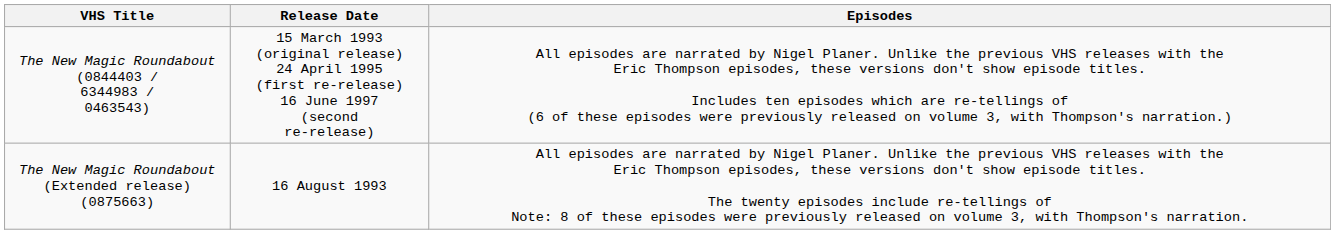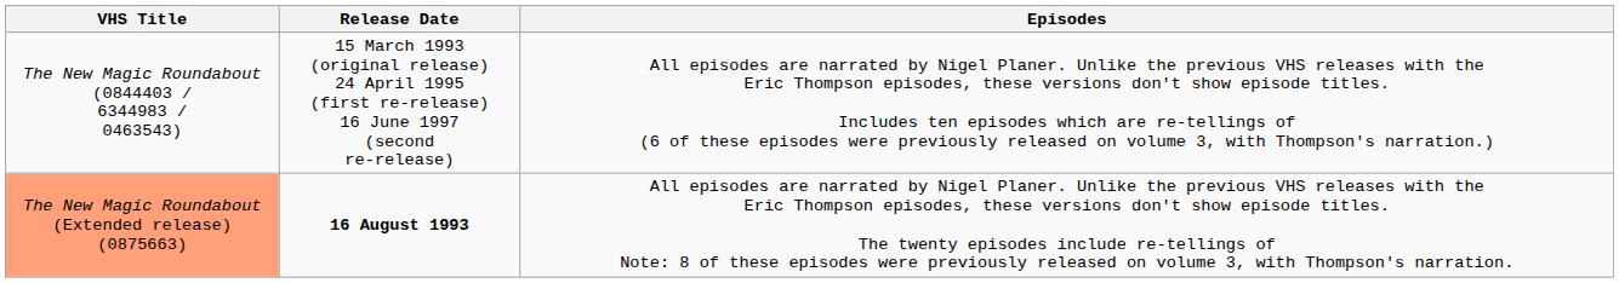row 3 | VHS Title: no background -> lightsalmon background
row 3 | Release Date: normal -> bold
